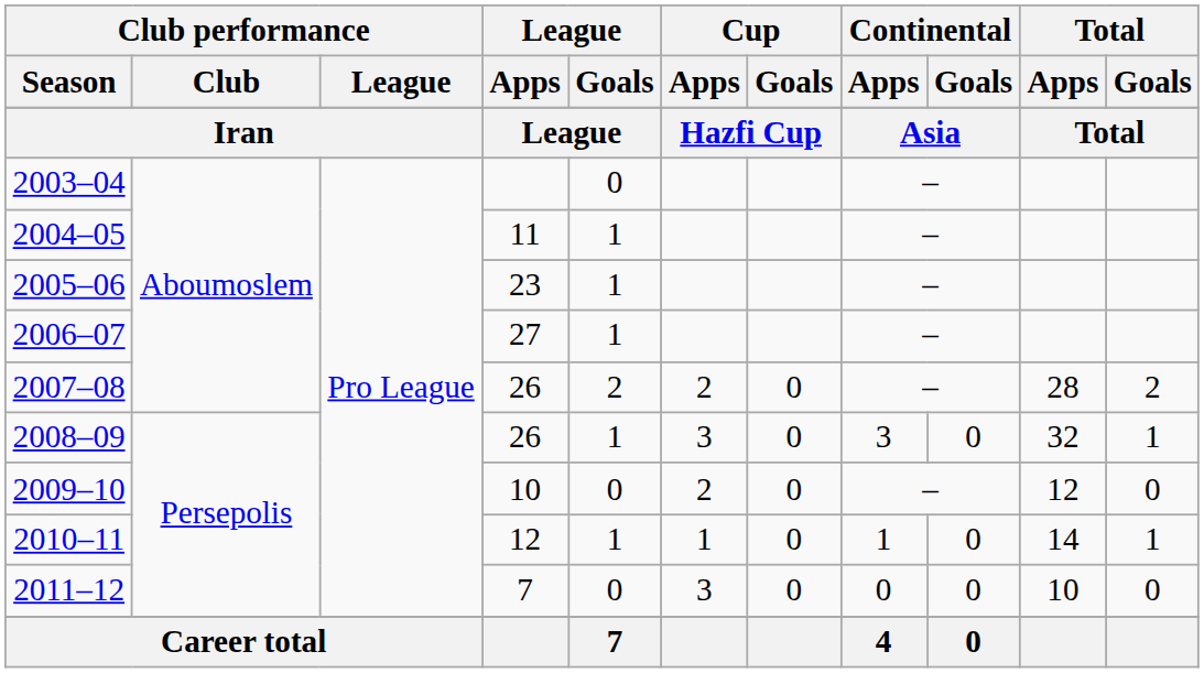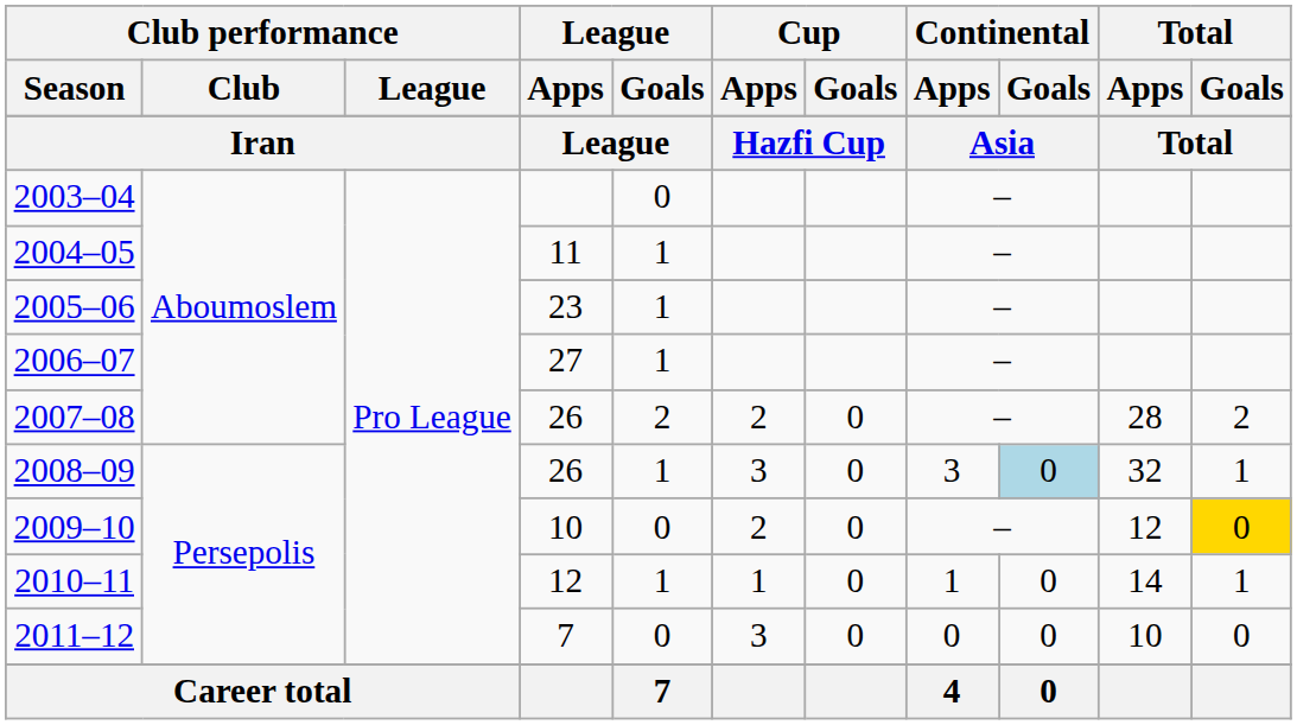2008–09 | Continental / Goals: no background -> lightblue background
2009–10 | Total / Goals: no background -> gold background
